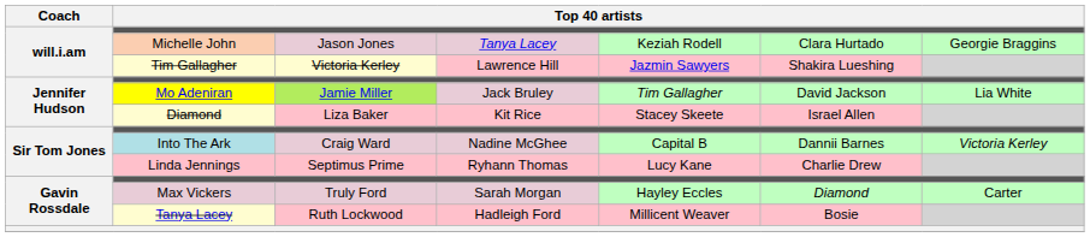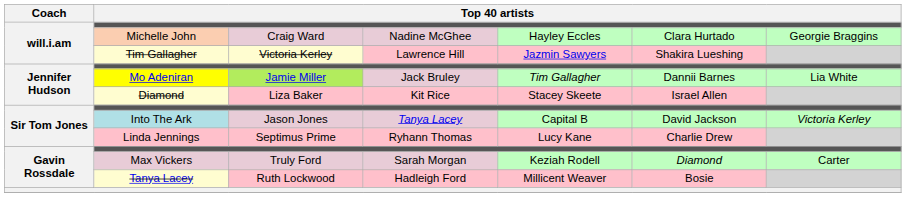Michelle John | column 3: Jason Jones -> Craig Ward
Michelle John | column 4: Tanya Lacey -> Nadine McGhee
Michelle John | column 5: Keziah Rodell -> Hayley Eccles
Mo Adeniran | column 6: David Jackson -> Dannii Barnes
Into The Ark | column 3: Craig Ward -> Jason Jones
Into The Ark | column 4: Nadine McGhee -> Tanya Lacey
Into The Ark | column 6: Dannii Barnes -> David Jackson
Max Vickers | column 5: Hayley Eccles -> Keziah Rodell
